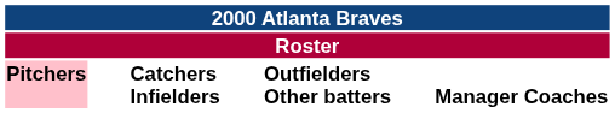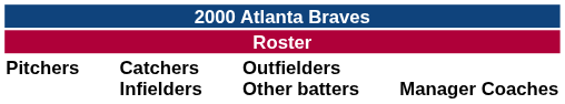Pitchers | column 1: pink background -> no background
